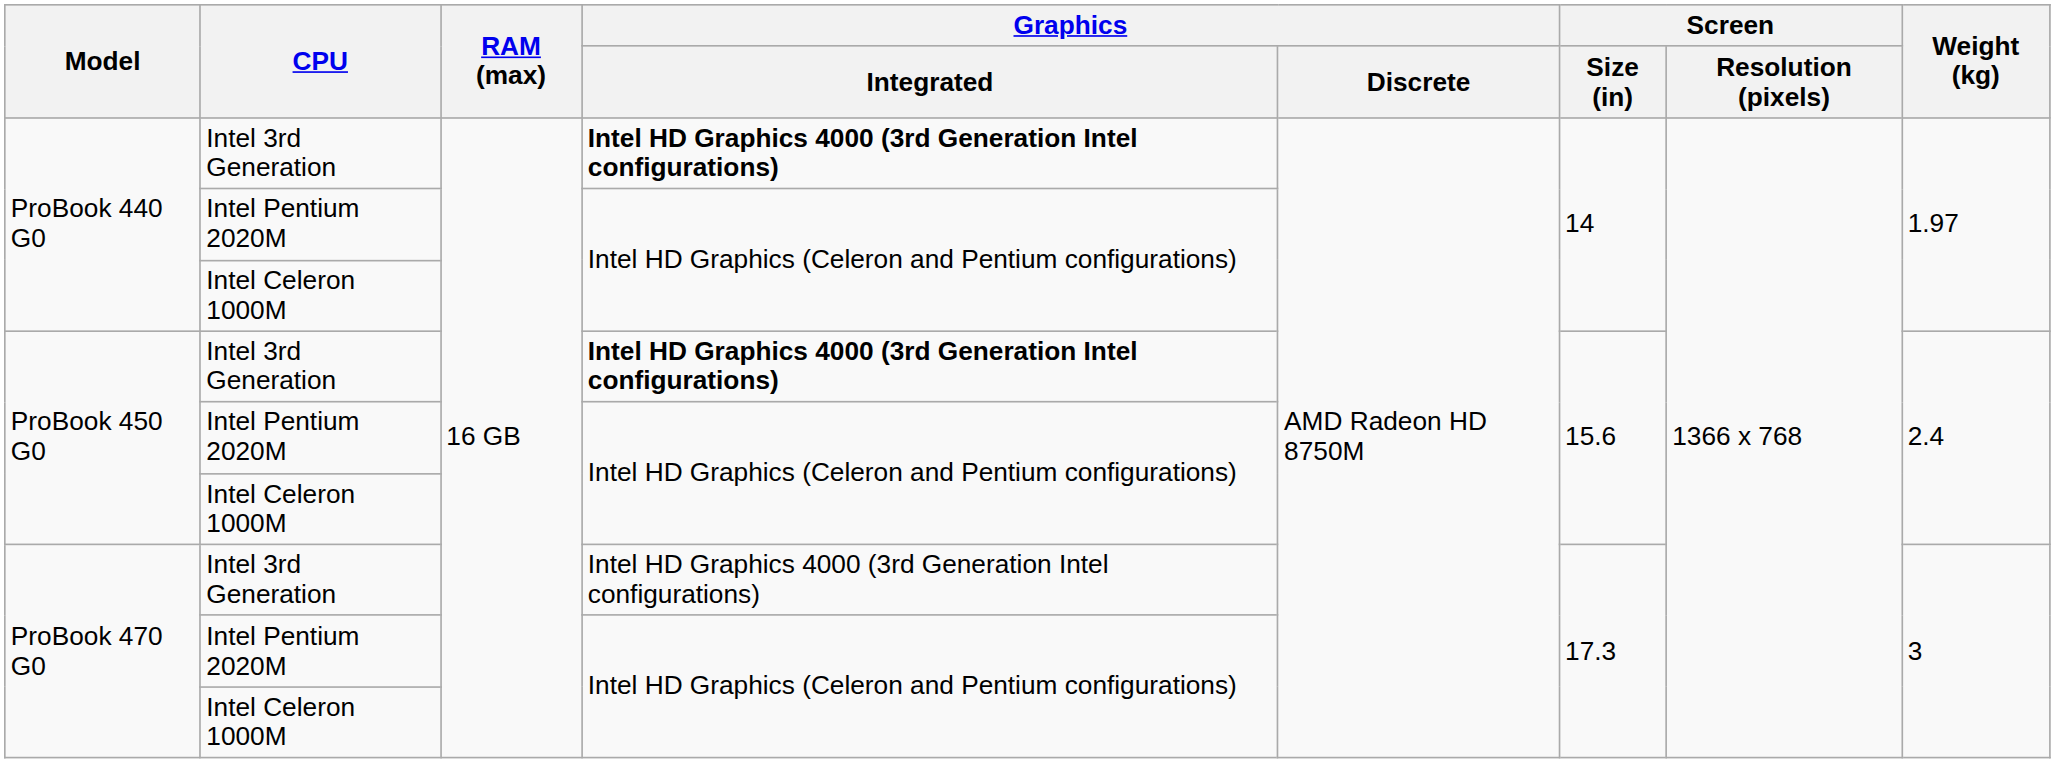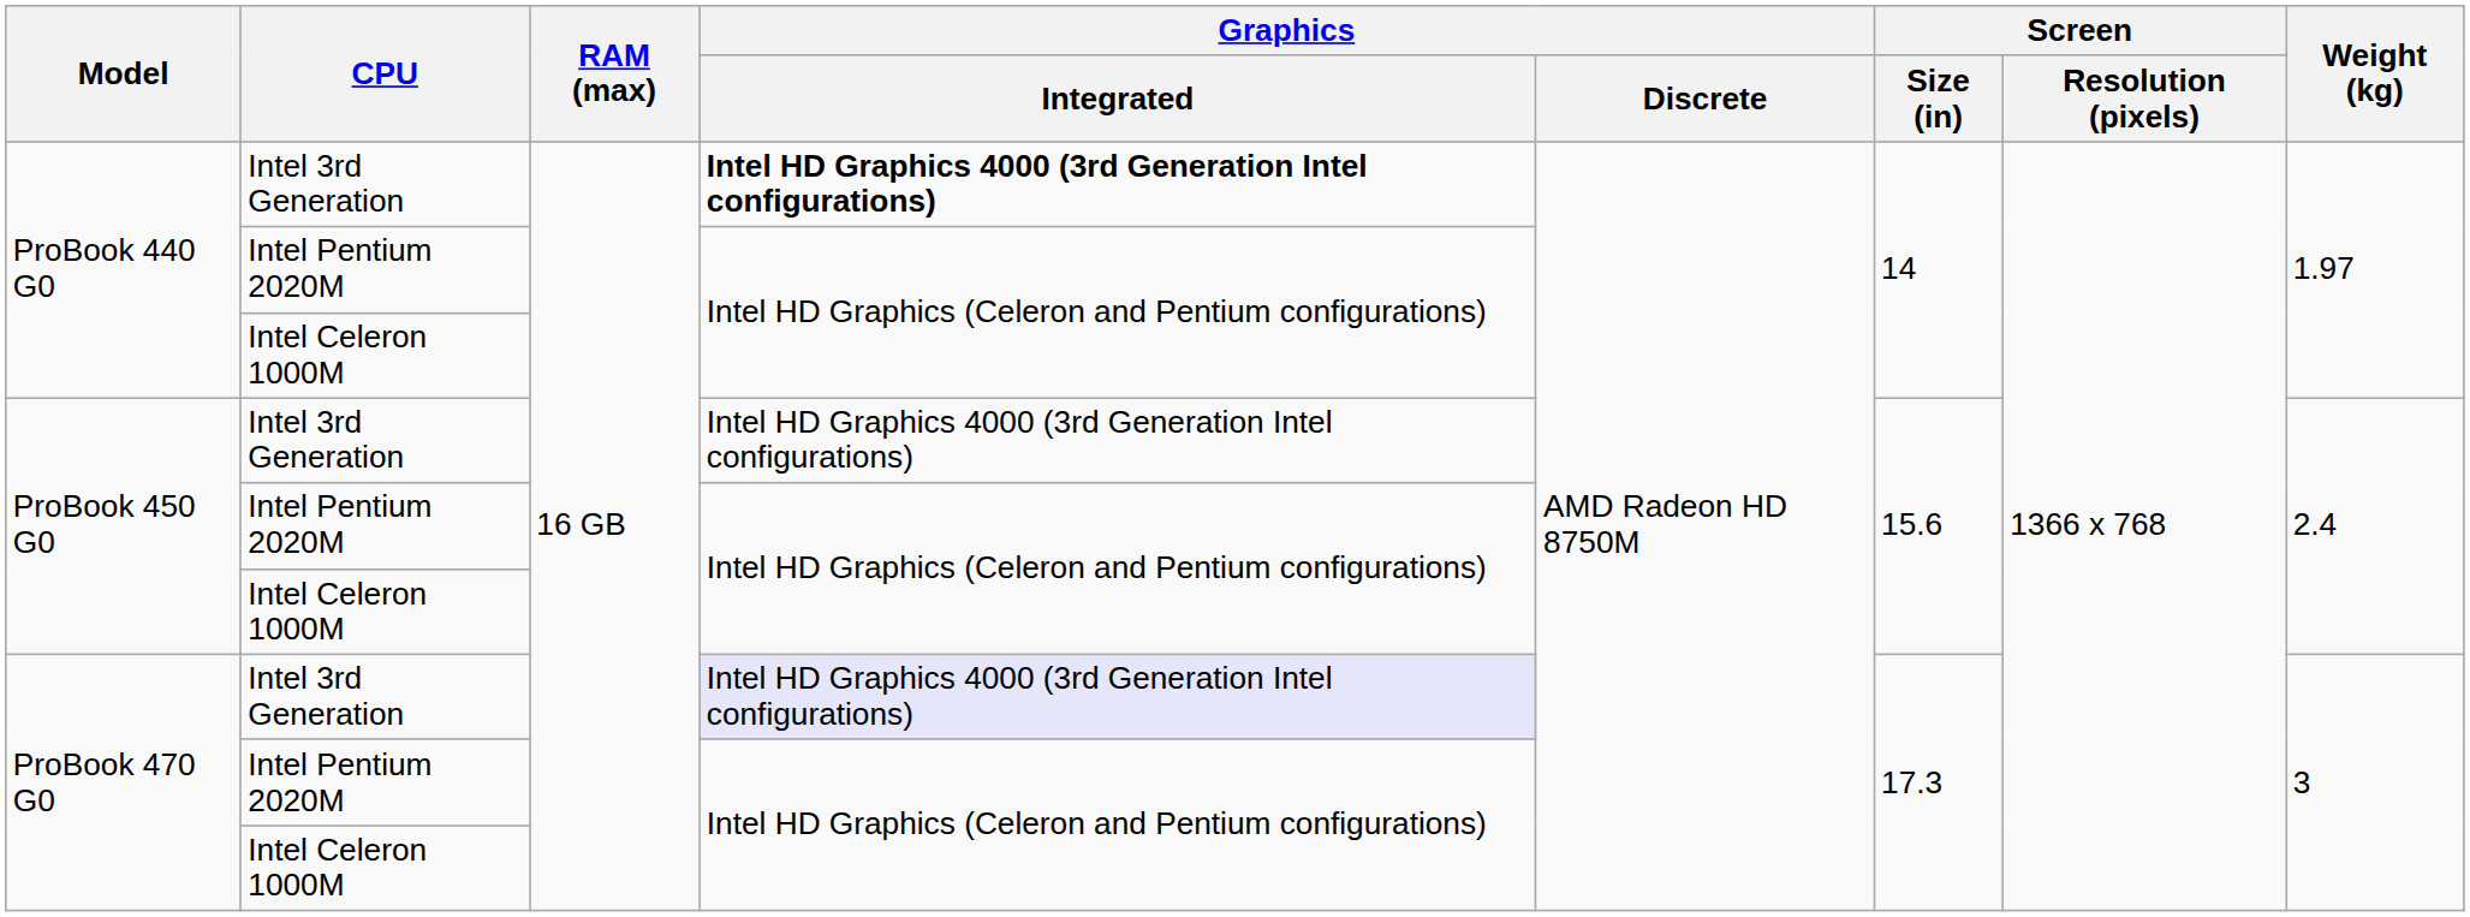ProBook 450 G0 / Intel 3rd Generation | Graphics / Integrated: bold -> normal
ProBook 470 G0 / Intel 3rd Generation | Graphics / Integrated: no background -> lavender background
